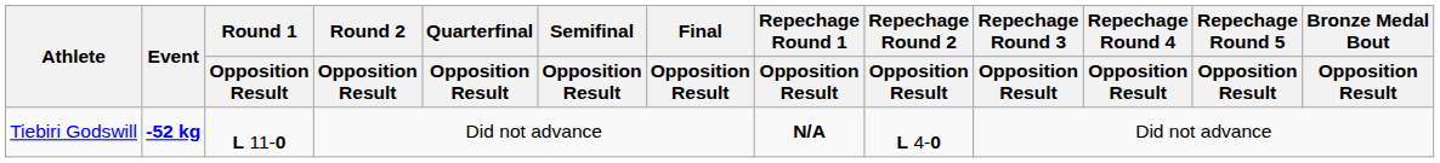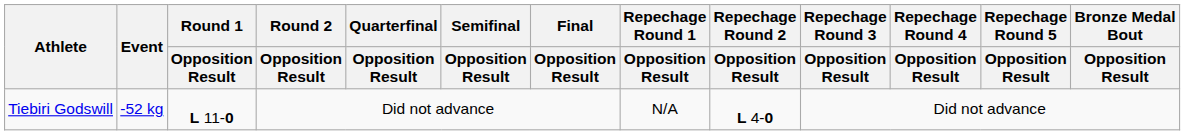Tiebiri Godswill | Event: bold -> normal
Tiebiri Godswill | Repechage Round 1 / Opposition Result: bold -> normal
